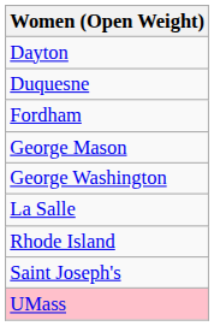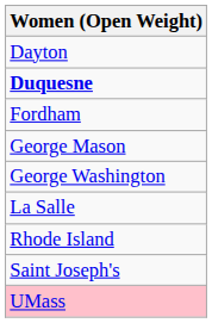row 3 | column 1: normal -> bold
